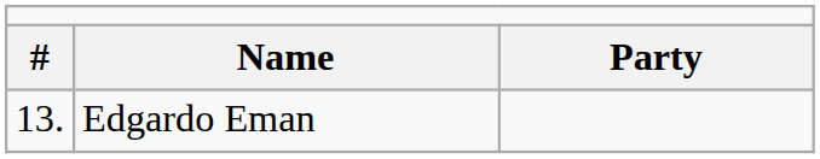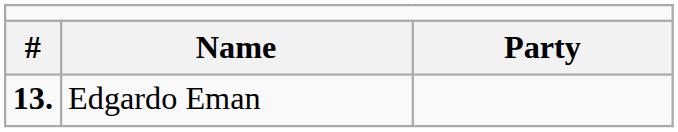Edgardo Eman | column 1: normal -> bold
